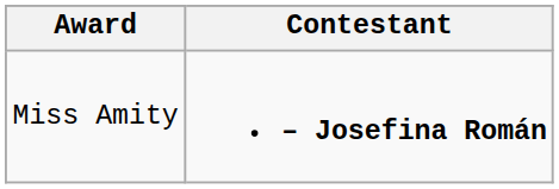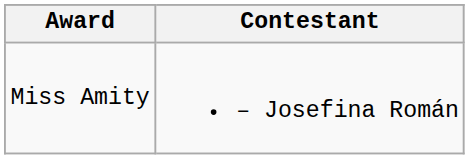Miss Amity | Contestant: bold -> normal
